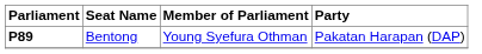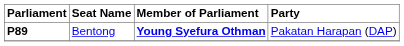P89 | Member of Parliament: normal -> bold
